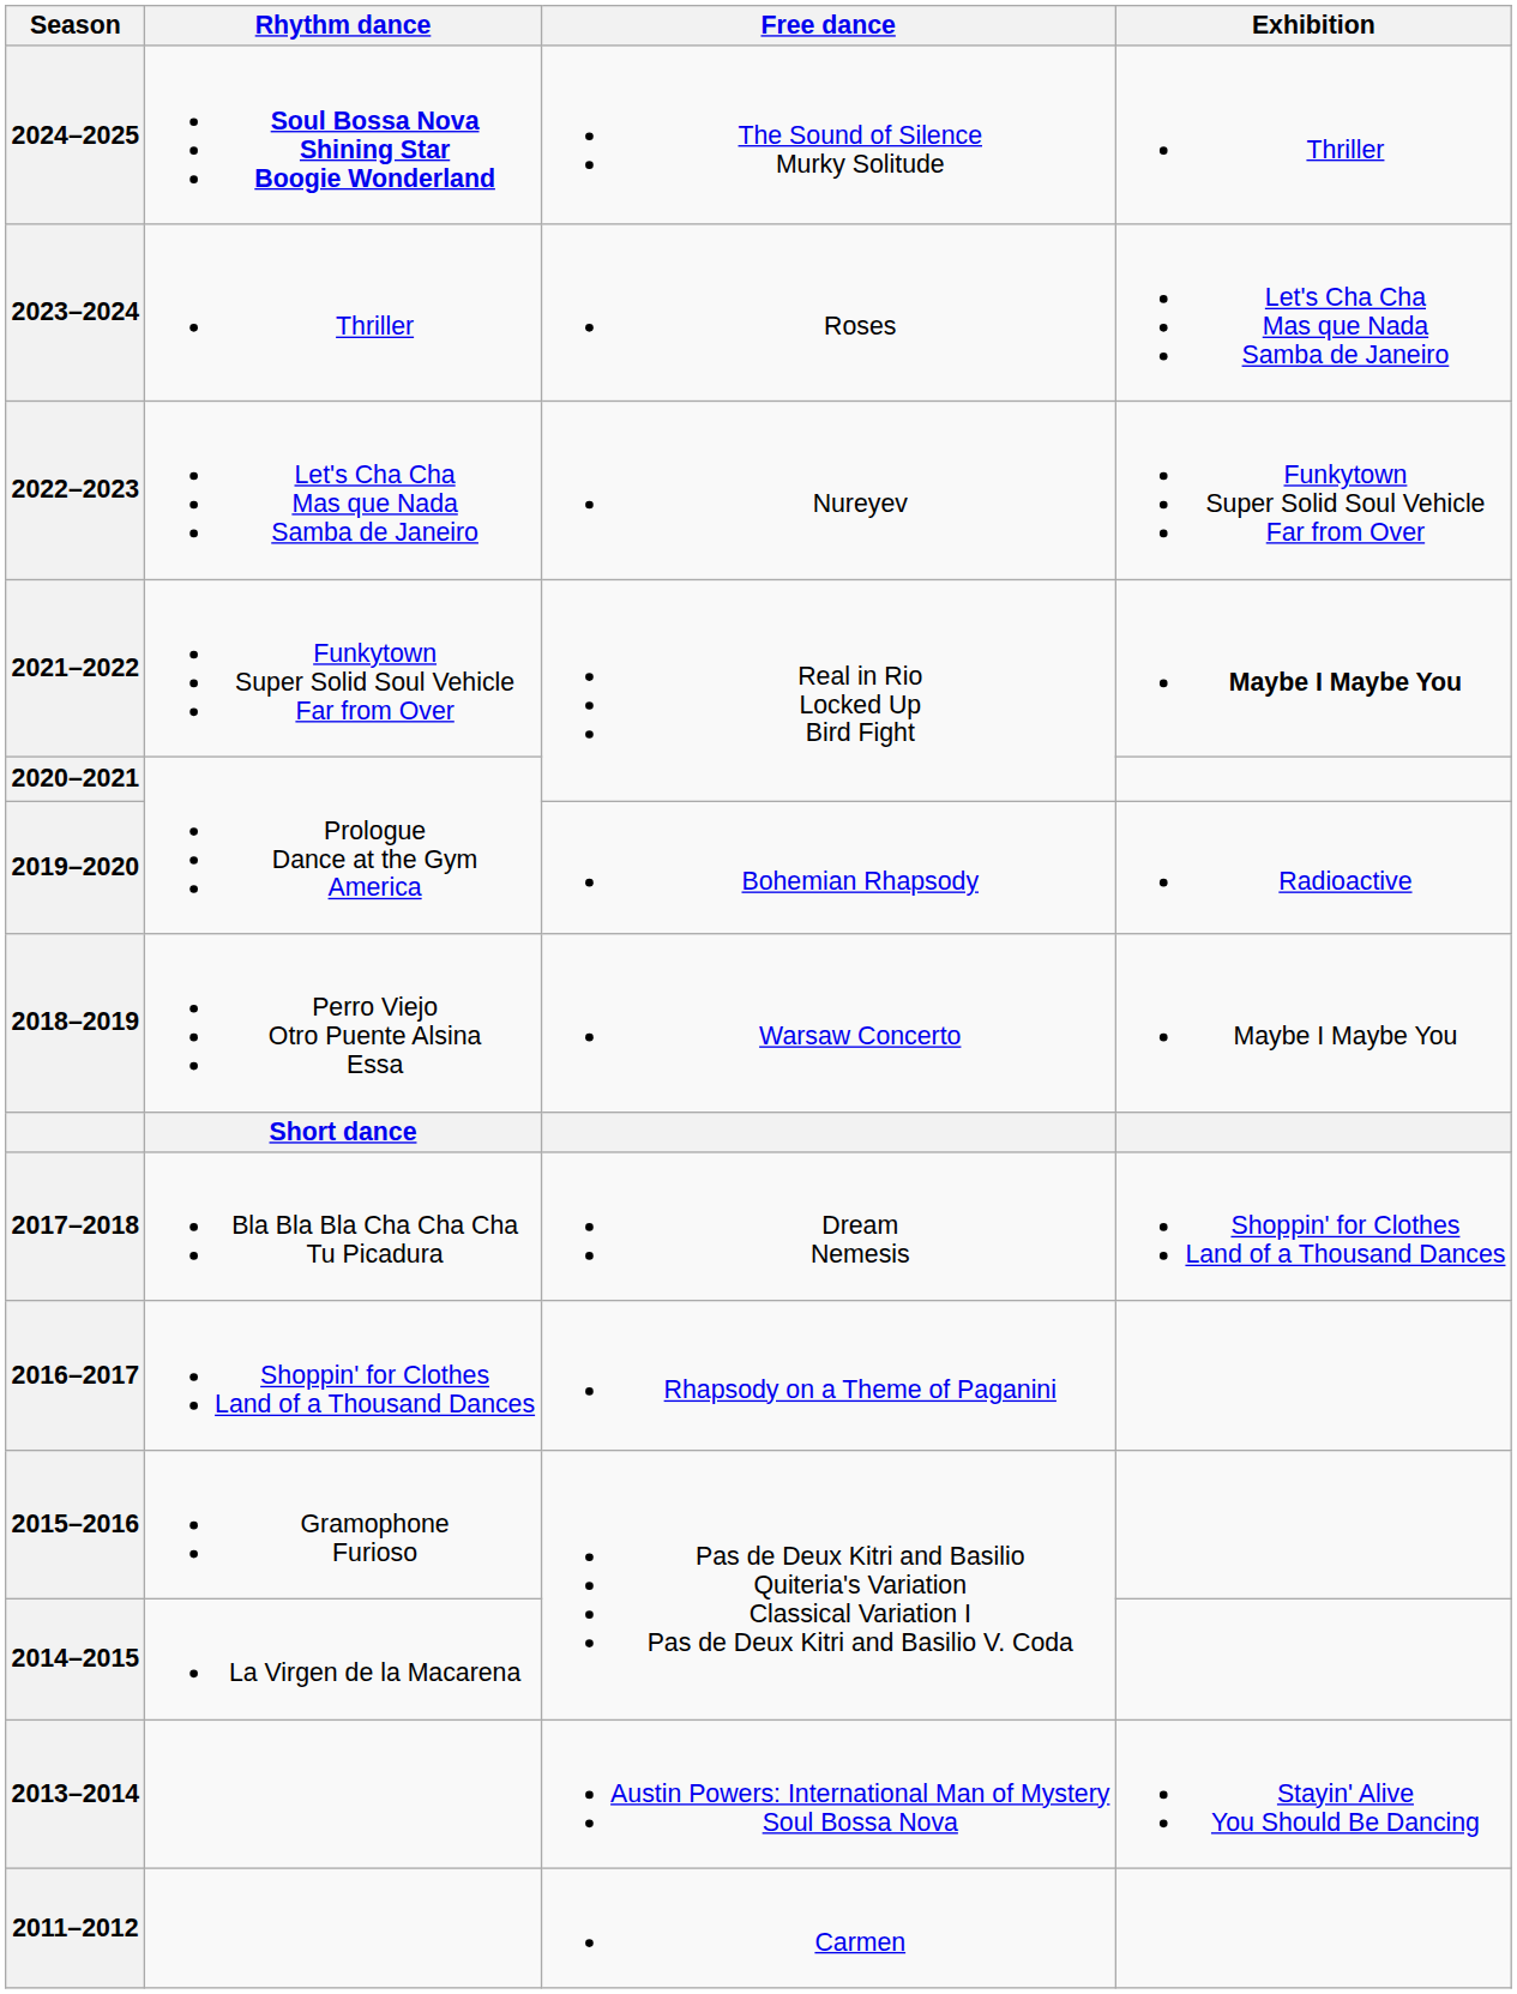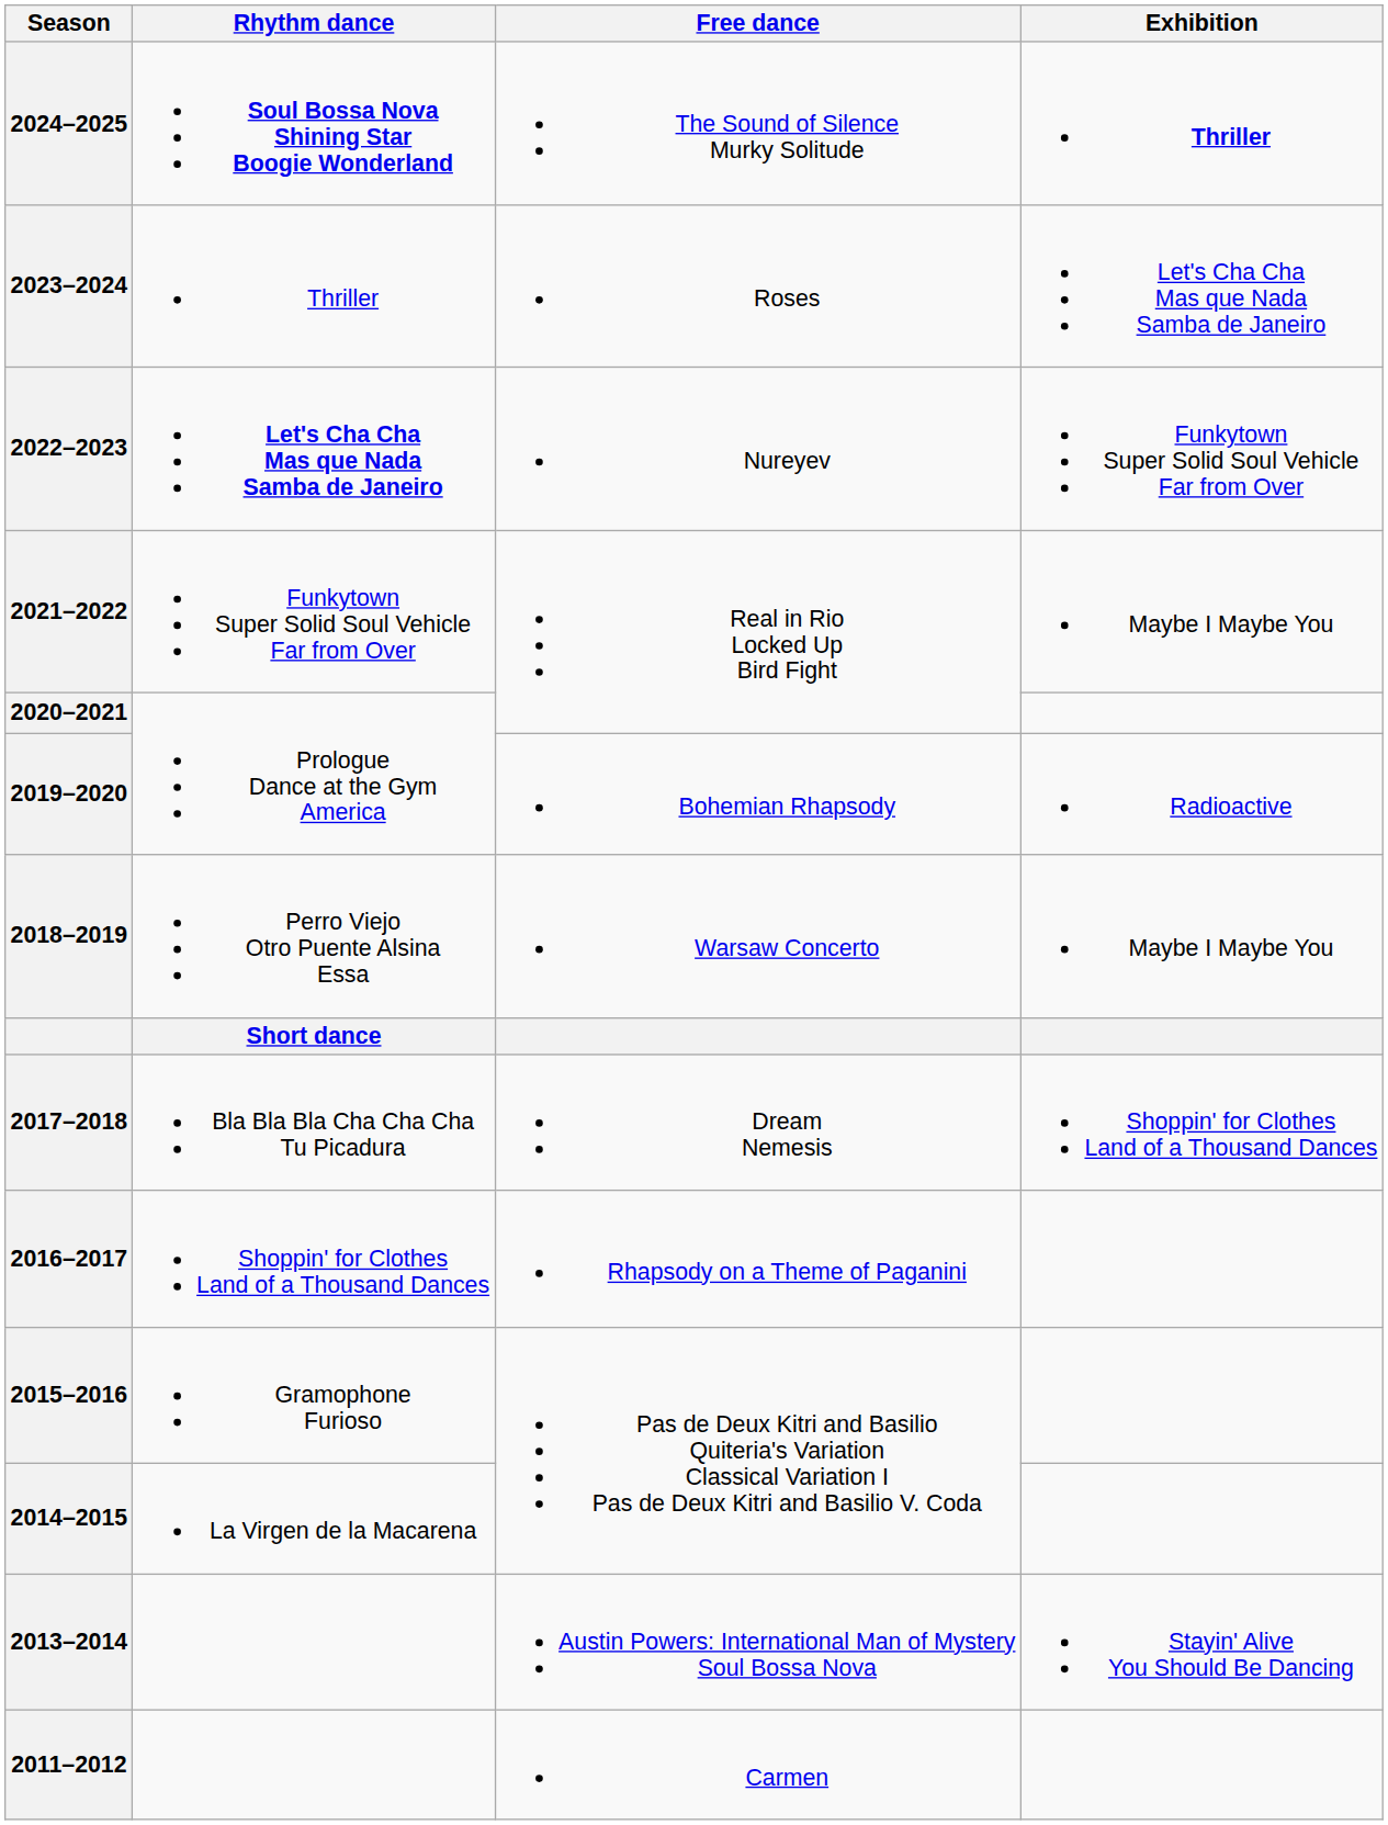2024–2025 | Exhibition: normal -> bold
2022–2023 | Rhythm dance: normal -> bold
2021–2022 | Exhibition: bold -> normal
